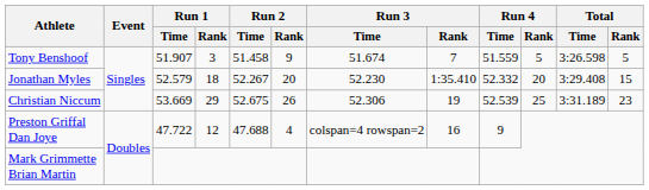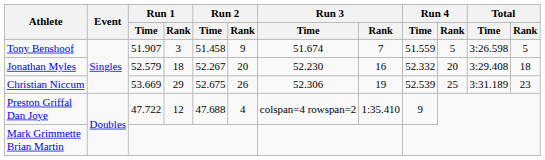Jonathan Myles | Run 3 / Rank: 1:35.410 -> 16
Jonathan Myles | Total / Rank: 15 -> 18
Preston Griffal Dan Joye | Run 3 / Rank: 16 -> 1:35.410
